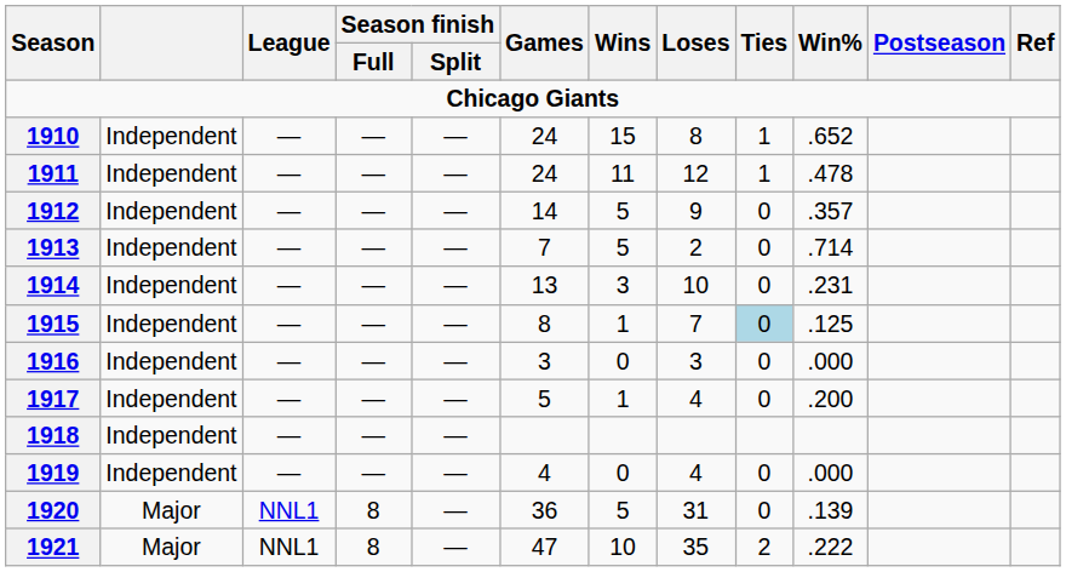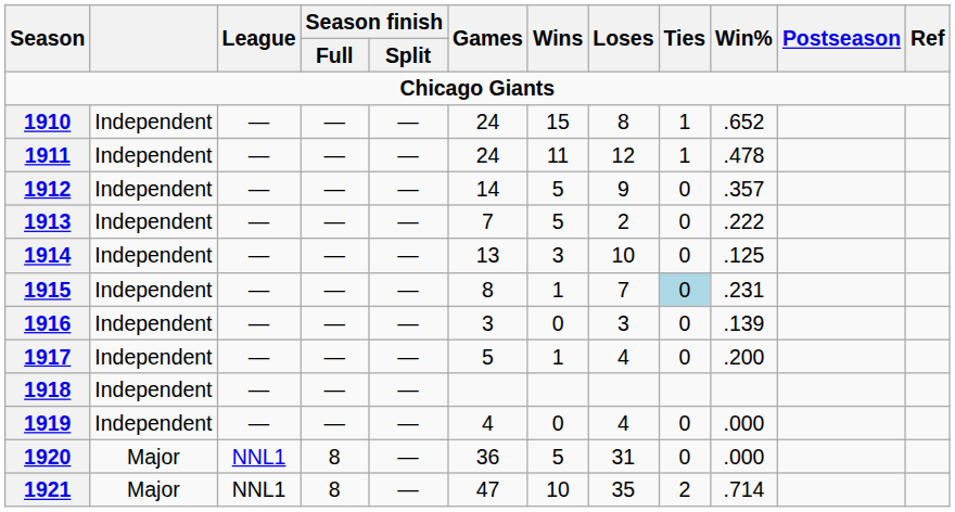1913 | Win%: .714 -> .222
1914 | Win%: .231 -> .125
1915 | Win%: .125 -> .231
1916 | Win%: .000 -> .139
1920 | Win%: .139 -> .000
1921 | Win%: .222 -> .714
